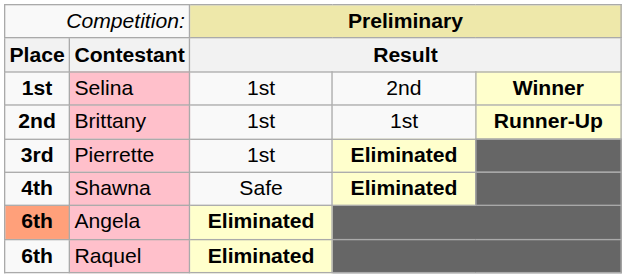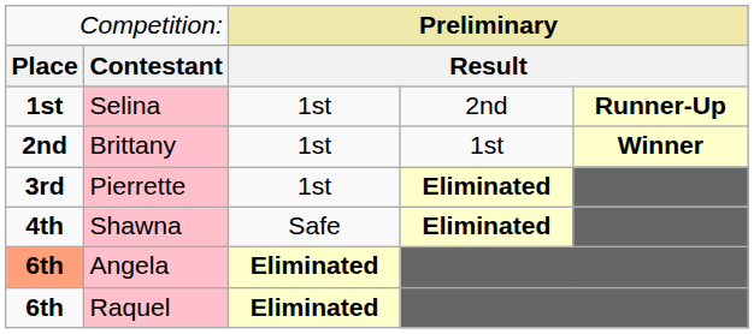Selina | column 5: Winner -> Runner-Up
Brittany | column 5: Runner-Up -> Winner
